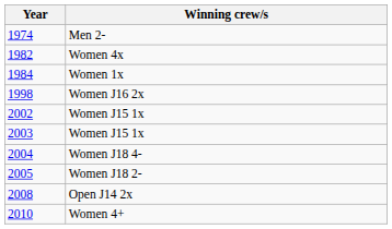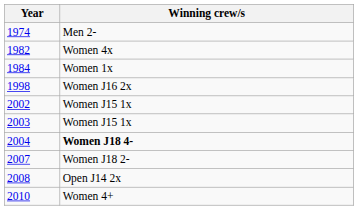row 8 | Winning crew/s: normal -> bold
row 9 | Year: 2005 -> 2007
